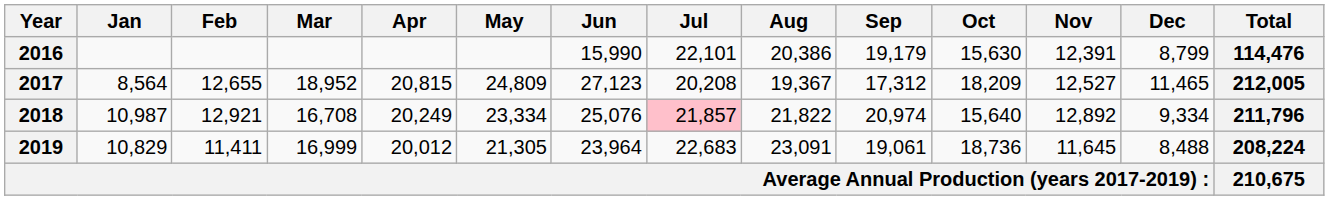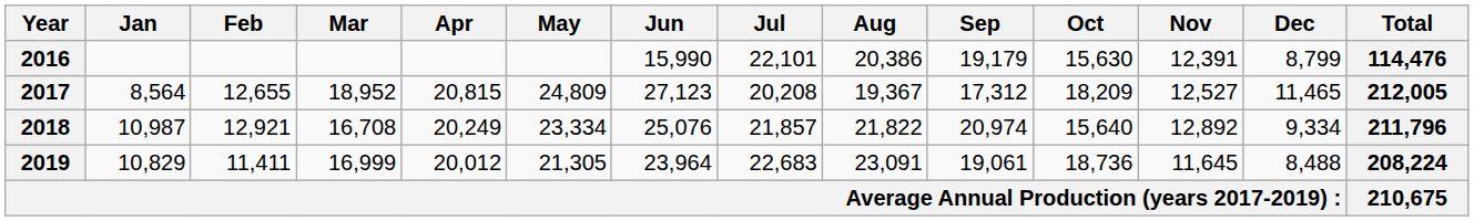2018 | Jul: pink background -> no background
